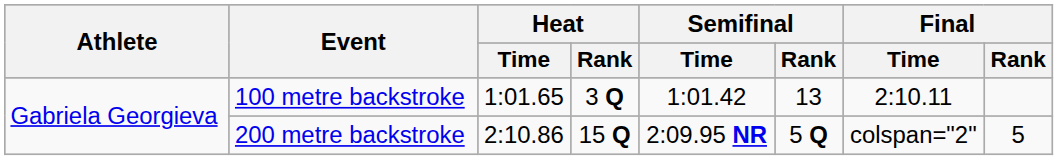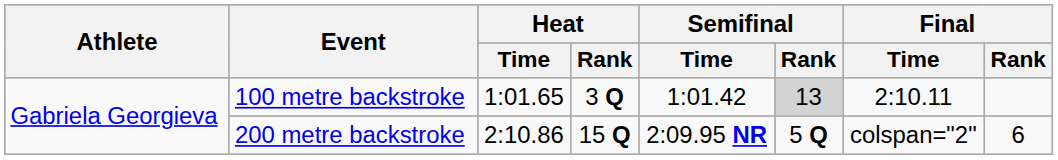100 metre backstroke | Semifinal / Rank: no background -> lightgrey background
200 metre backstroke | Final / Rank: 5 -> 6
